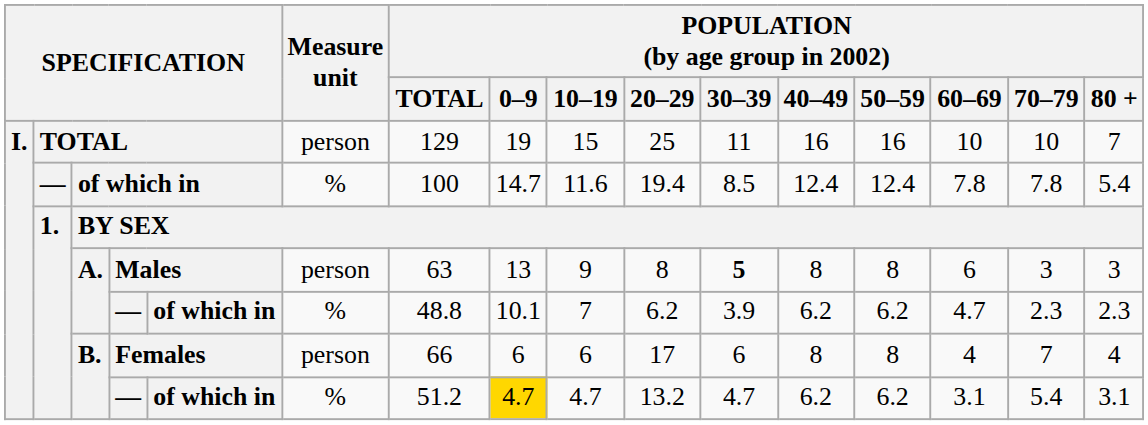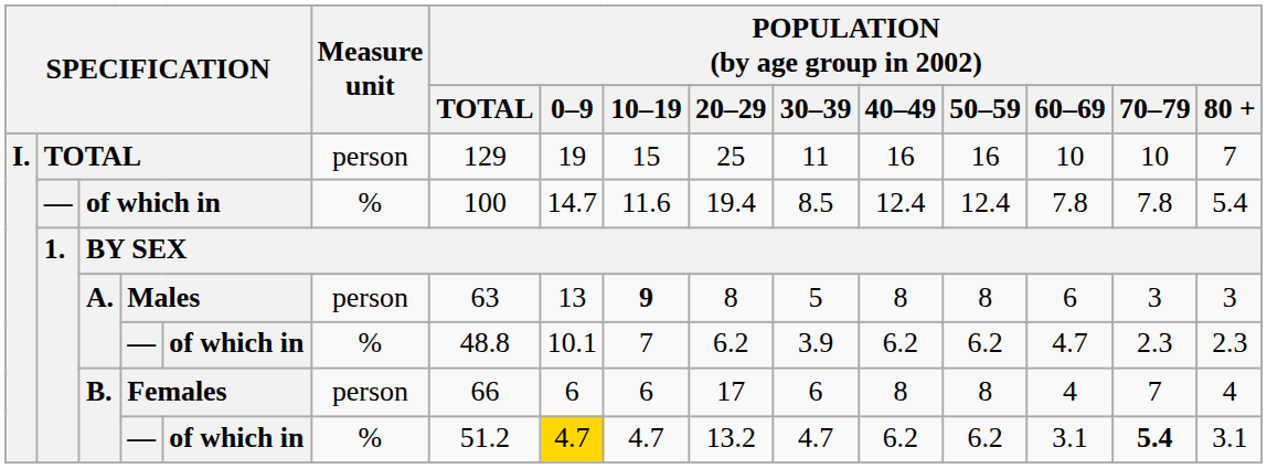Males | POPULATION (by age group in 2002) / 10–19: normal -> bold
Males | POPULATION (by age group in 2002) / 30–39: bold -> normal
B. / — | POPULATION (by age group in 2002) / 70–79: normal -> bold
